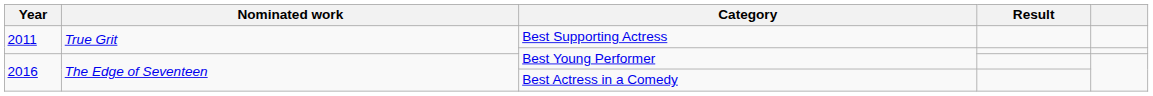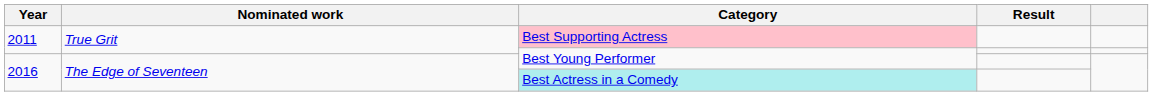Best Supporting Actress | Category: no background -> pink background
Best Actress in a Comedy | Category: no background -> paleturquoise background
